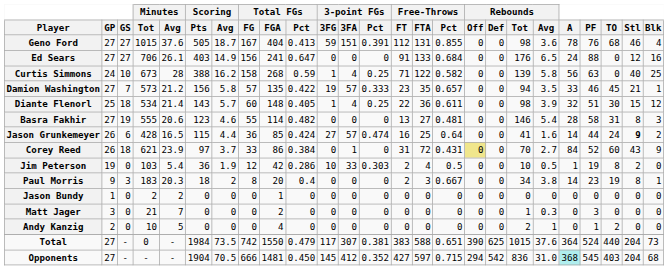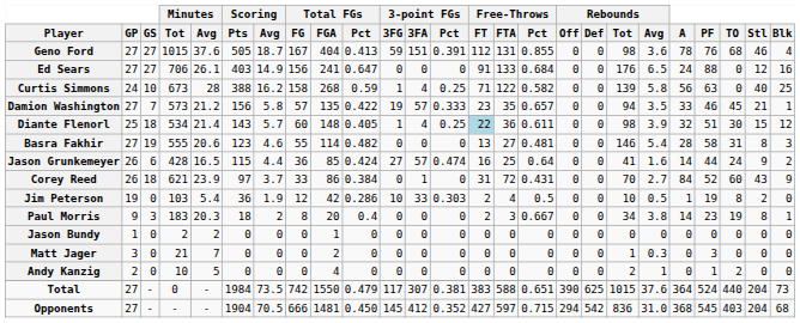Diante Flenorl | Free-Throws / FT: no background -> lightblue background
Jason Grunkemeyer | Stl: bold -> normal
Corey Reed | Rebounds / Off: khaki background -> no background
Opponents | A: paleturquoise background -> no background
